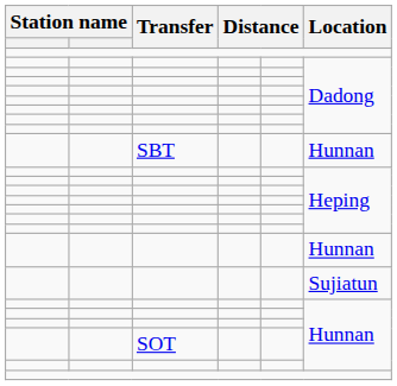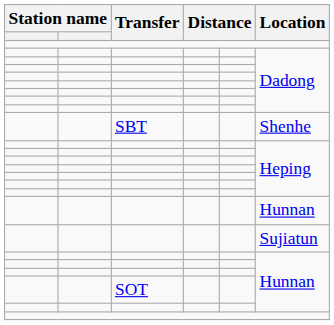SBT | Location: Hunnan -> Shenhe
